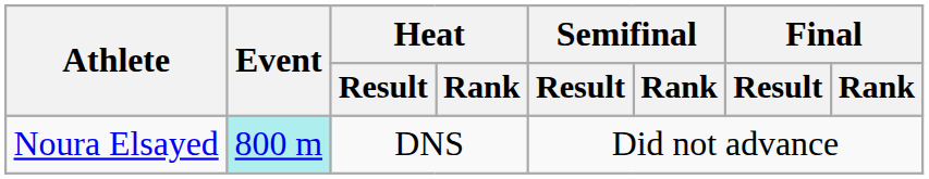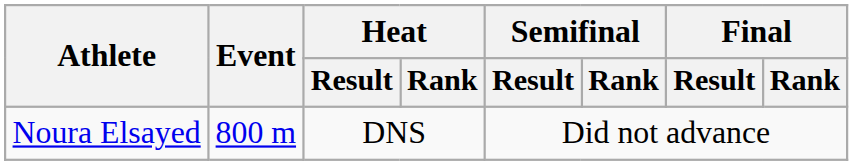Noura Elsayed | Event: paleturquoise background -> no background
